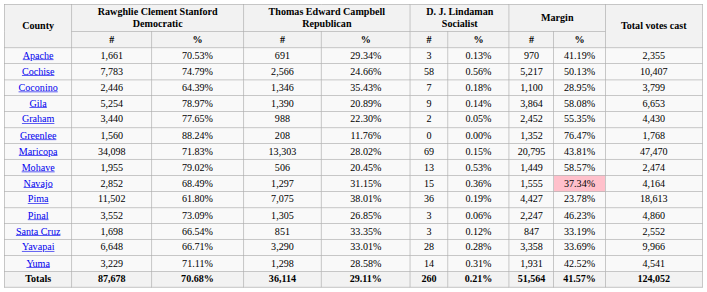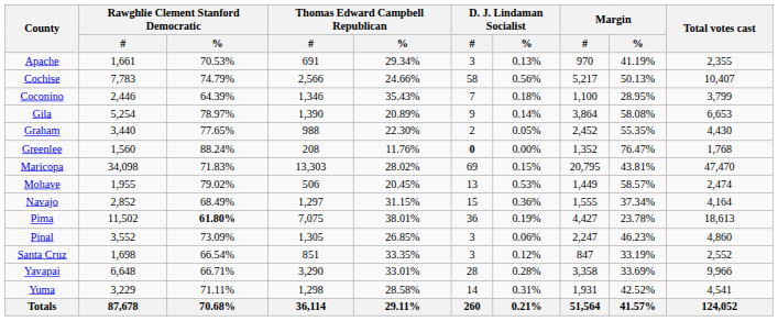Greenlee | D. J. Lindaman Socialist / #: normal -> bold
Navajo | Margin / %: pink background -> no background
Pima | Rawghlie Clement Stanford Democratic / %: normal -> bold
